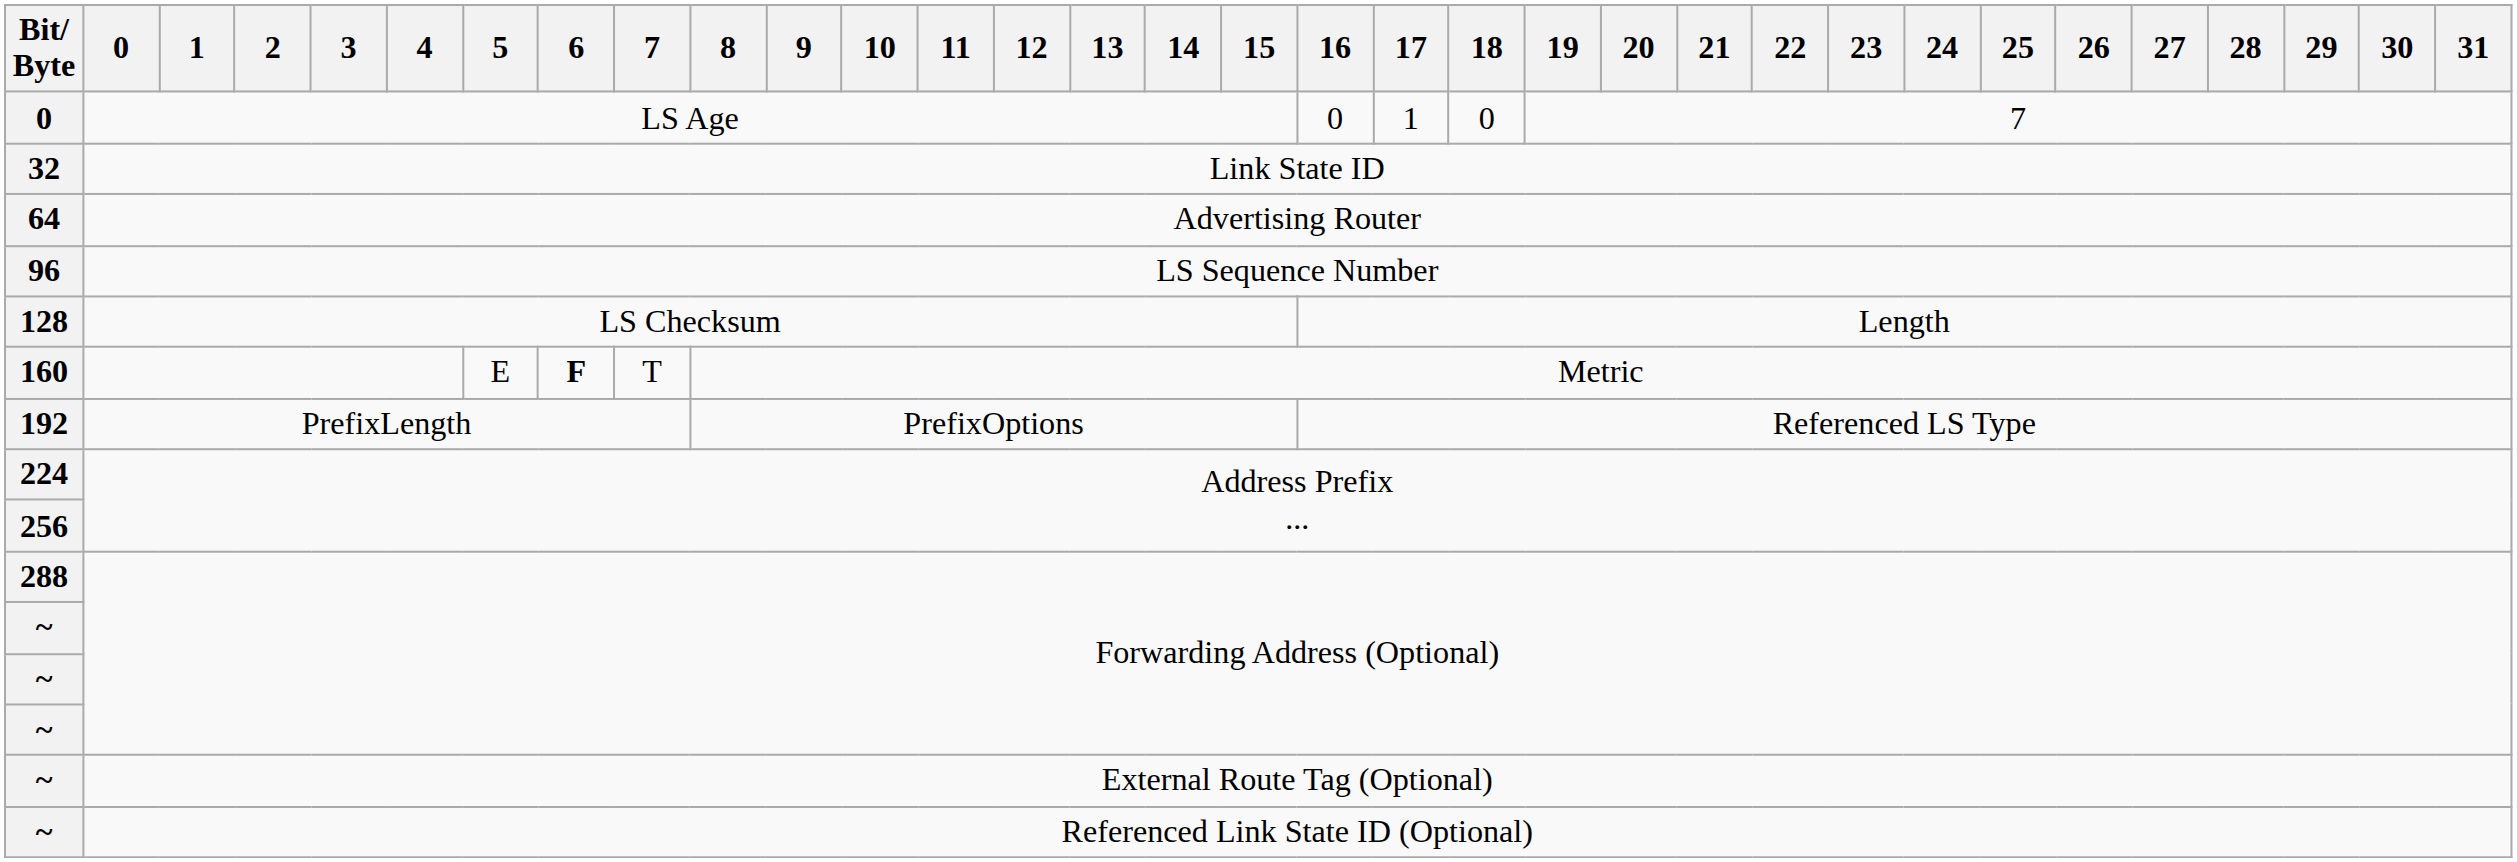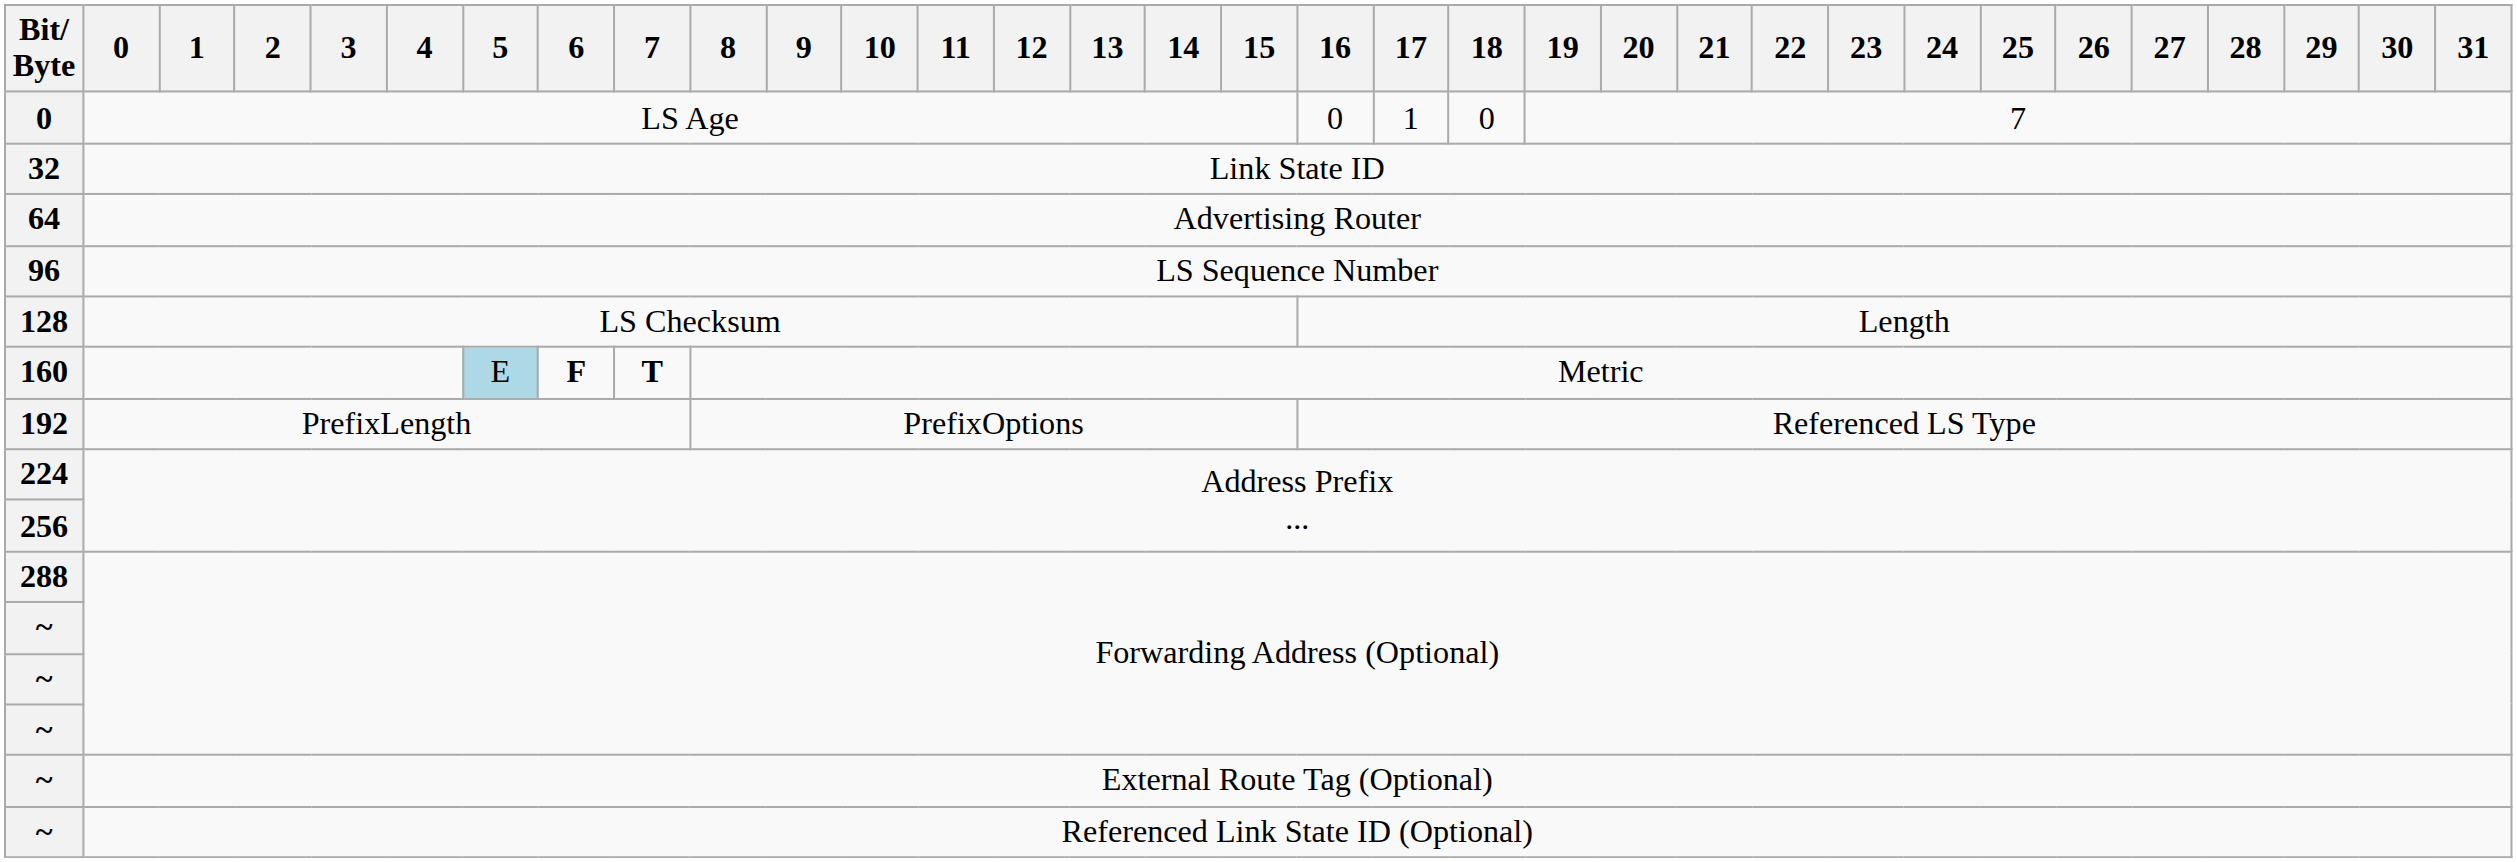160 | 5: no background -> lightblue background
160 | 7: normal -> bold
